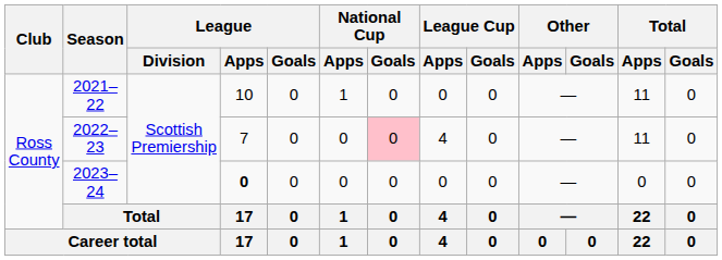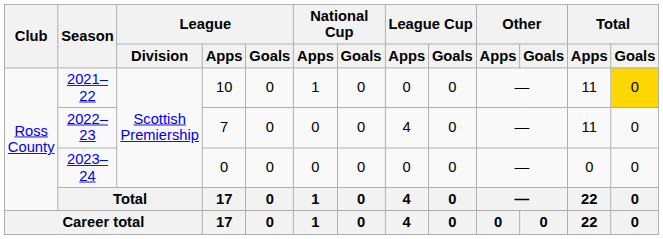2021–22 | Total / Goals: no background -> gold background
2022–23 | National Cup / Goals: pink background -> no background
2023–24 | League / Apps: bold -> normal
